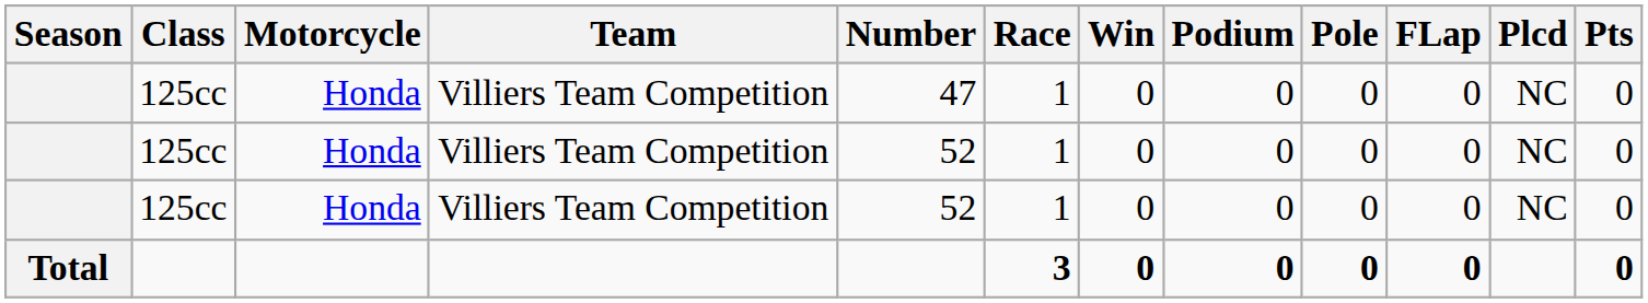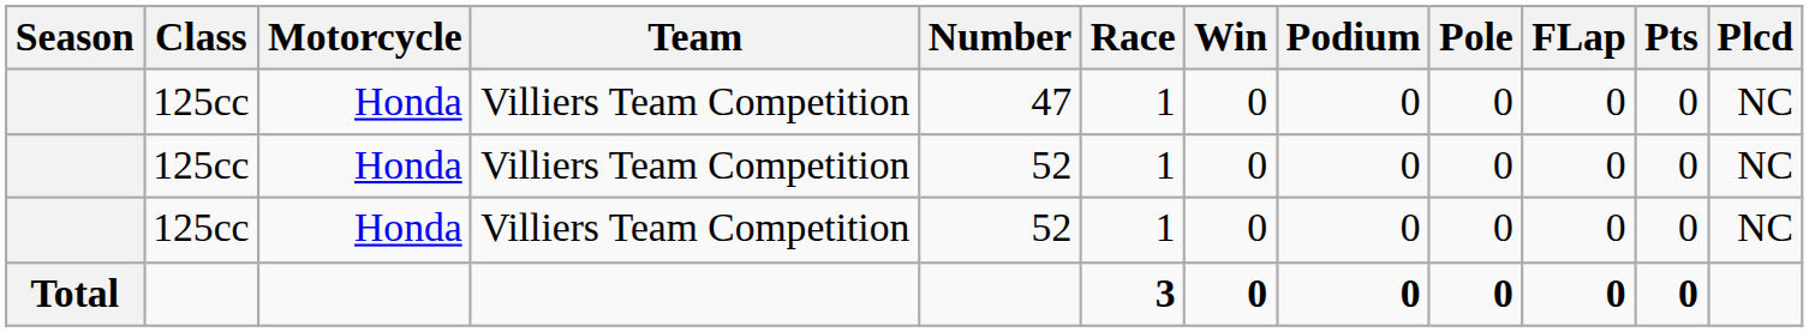columns swapped: Pts <-> Plcd
